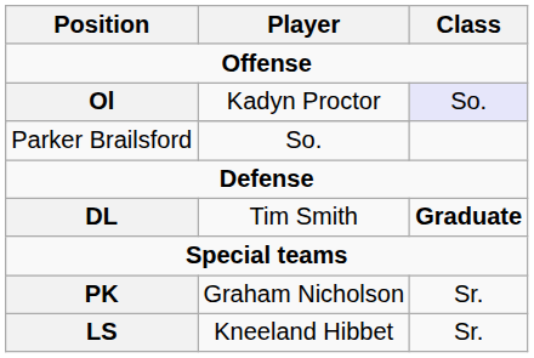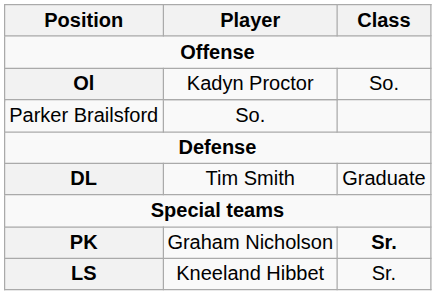Ol / Kadyn Proctor | Class: lavender background -> no background
DL | Class: bold -> normal
PK | Class: normal -> bold
